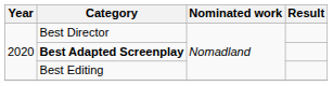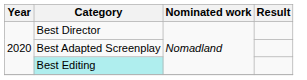Best Adapted Screenplay | Category: bold -> normal
Best Editing | Category: no background -> paleturquoise background
